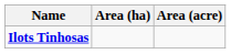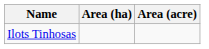Ilots Tinhosas | Name: bold -> normal
